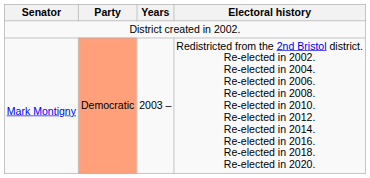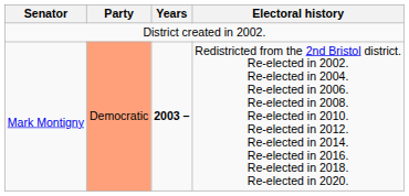Mark Montigny | Years: normal -> bold
